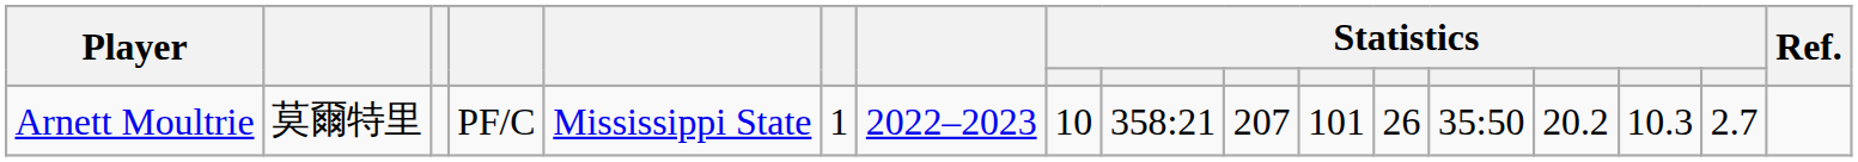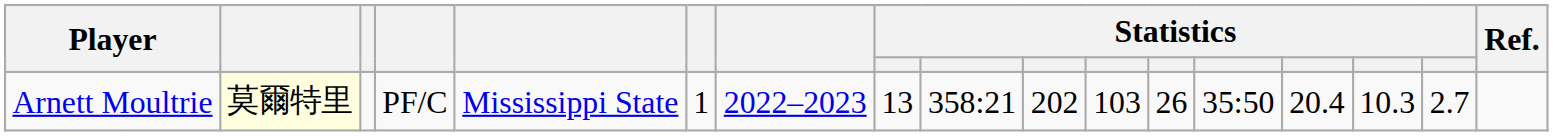Arnett Moultrie | column 2: no background -> lightyellow background
Arnett Moultrie | column 8: 10 -> 13
Arnett Moultrie | column 10: 207 -> 202
Arnett Moultrie | column 11: 101 -> 103
Arnett Moultrie | column 14: 20.2 -> 20.4
